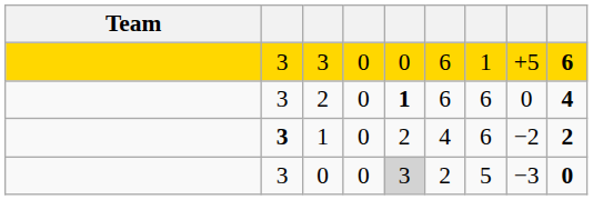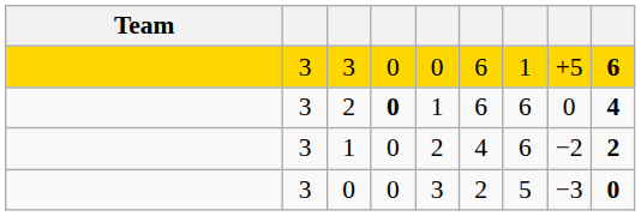row 3 | column 4: normal -> bold
row 3 | column 5: bold -> normal
row 4 | column 2: bold -> normal
row 5 | column 5: lightgrey background -> no background
